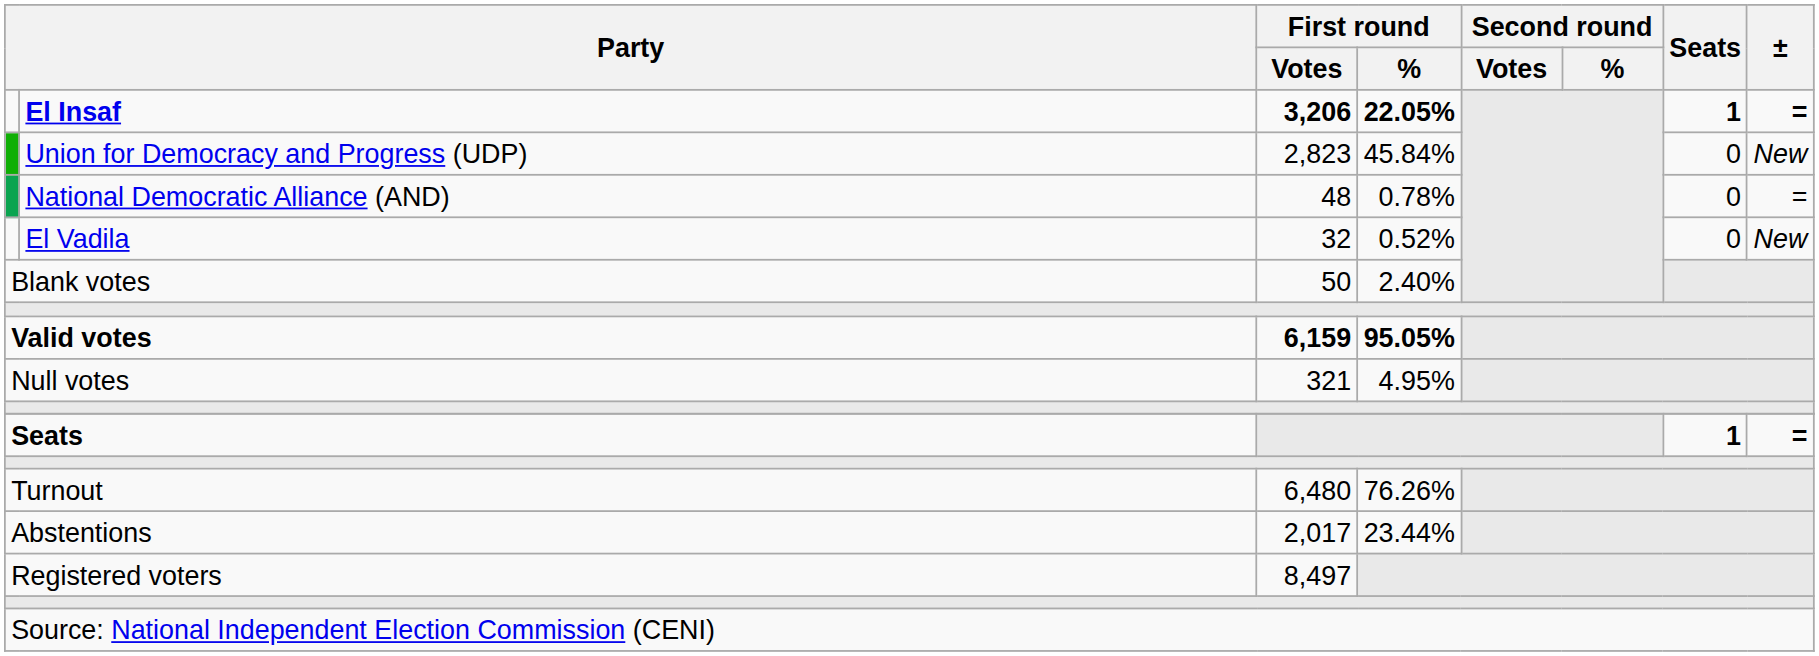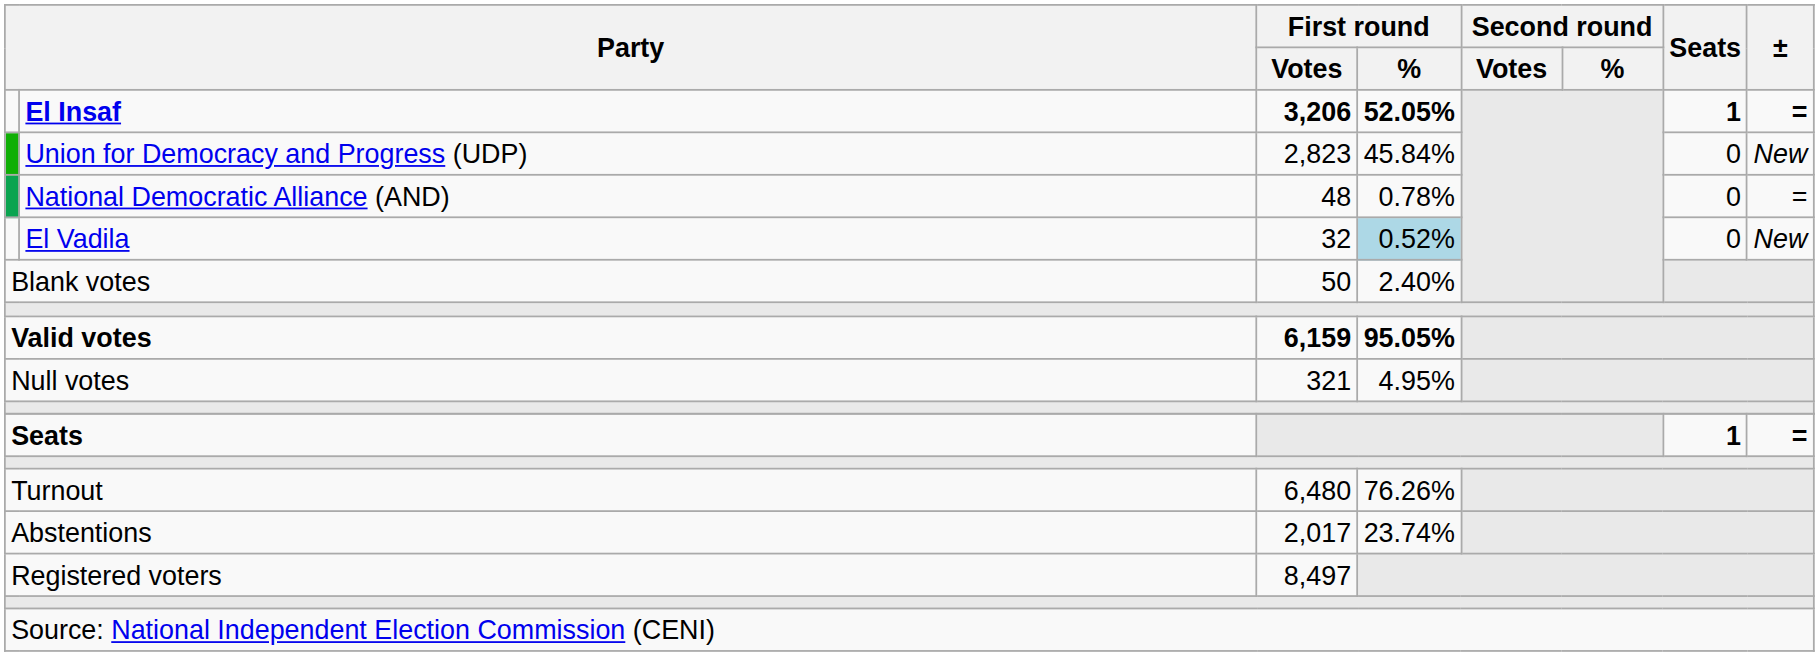El Insaf | First round / %: 22.05% -> 52.05%
El Vadila | First round / %: no background -> lightblue background
Abstentions | First round / %: 23.44% -> 23.74%
